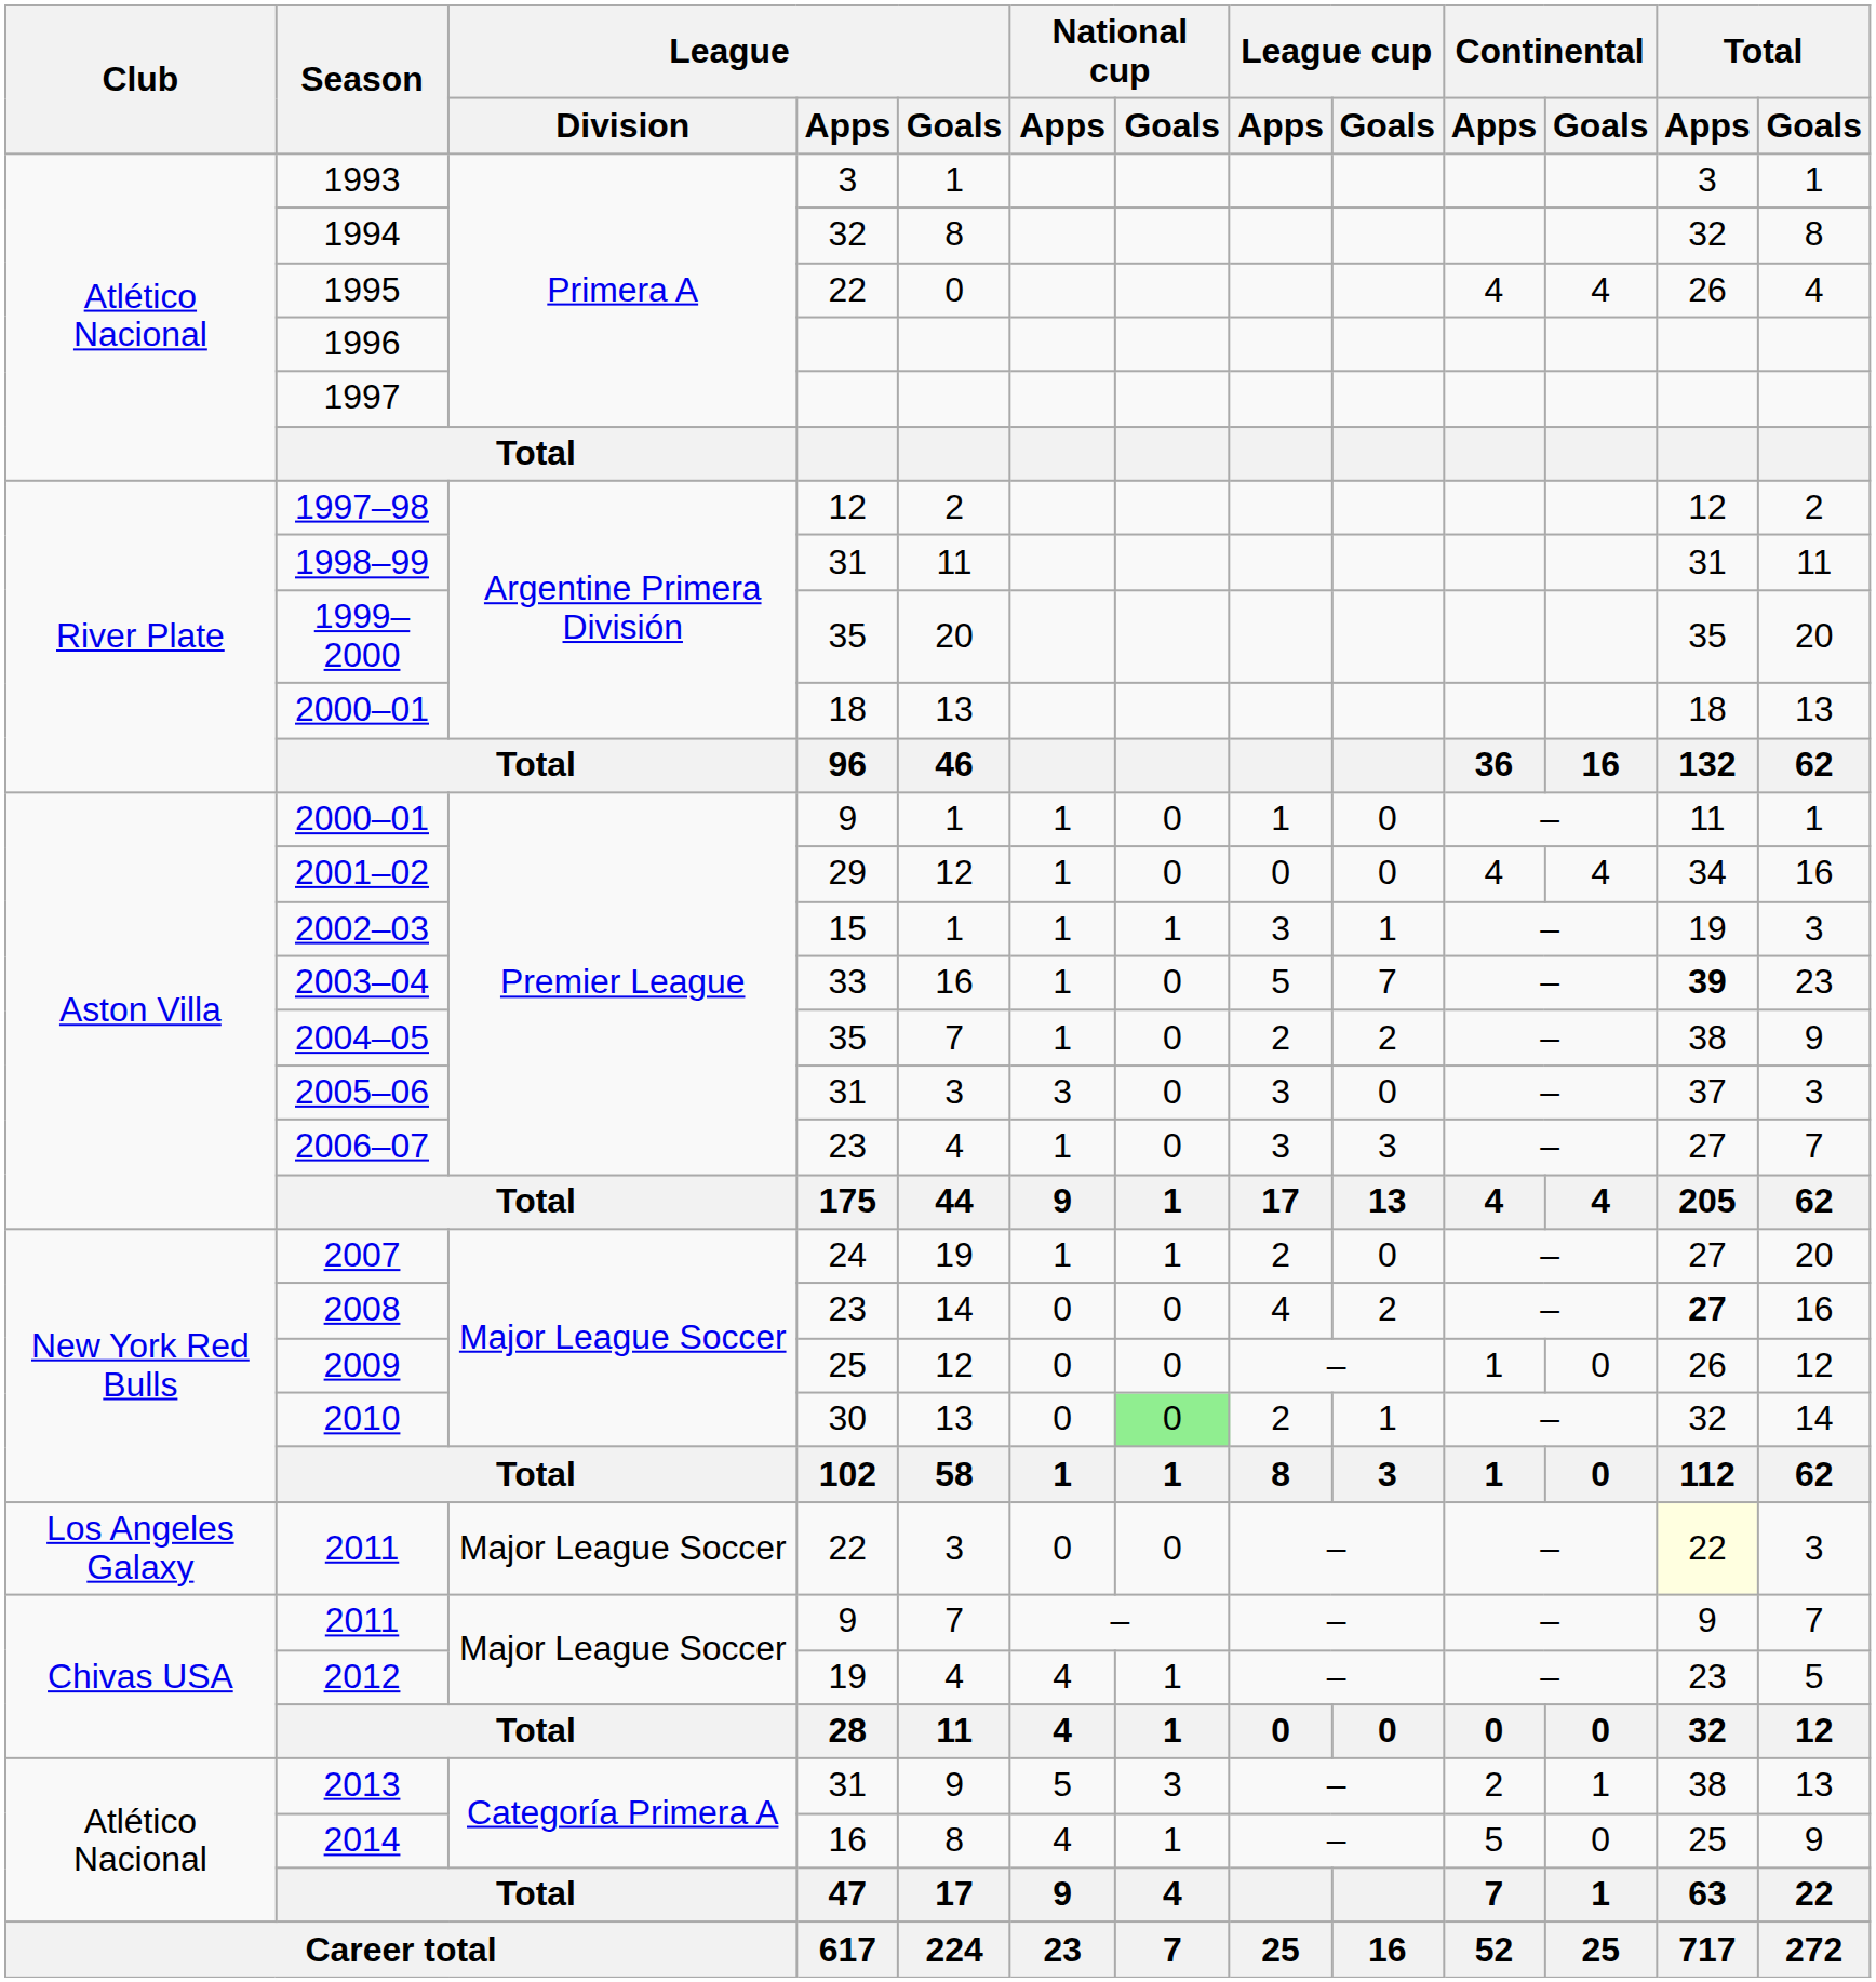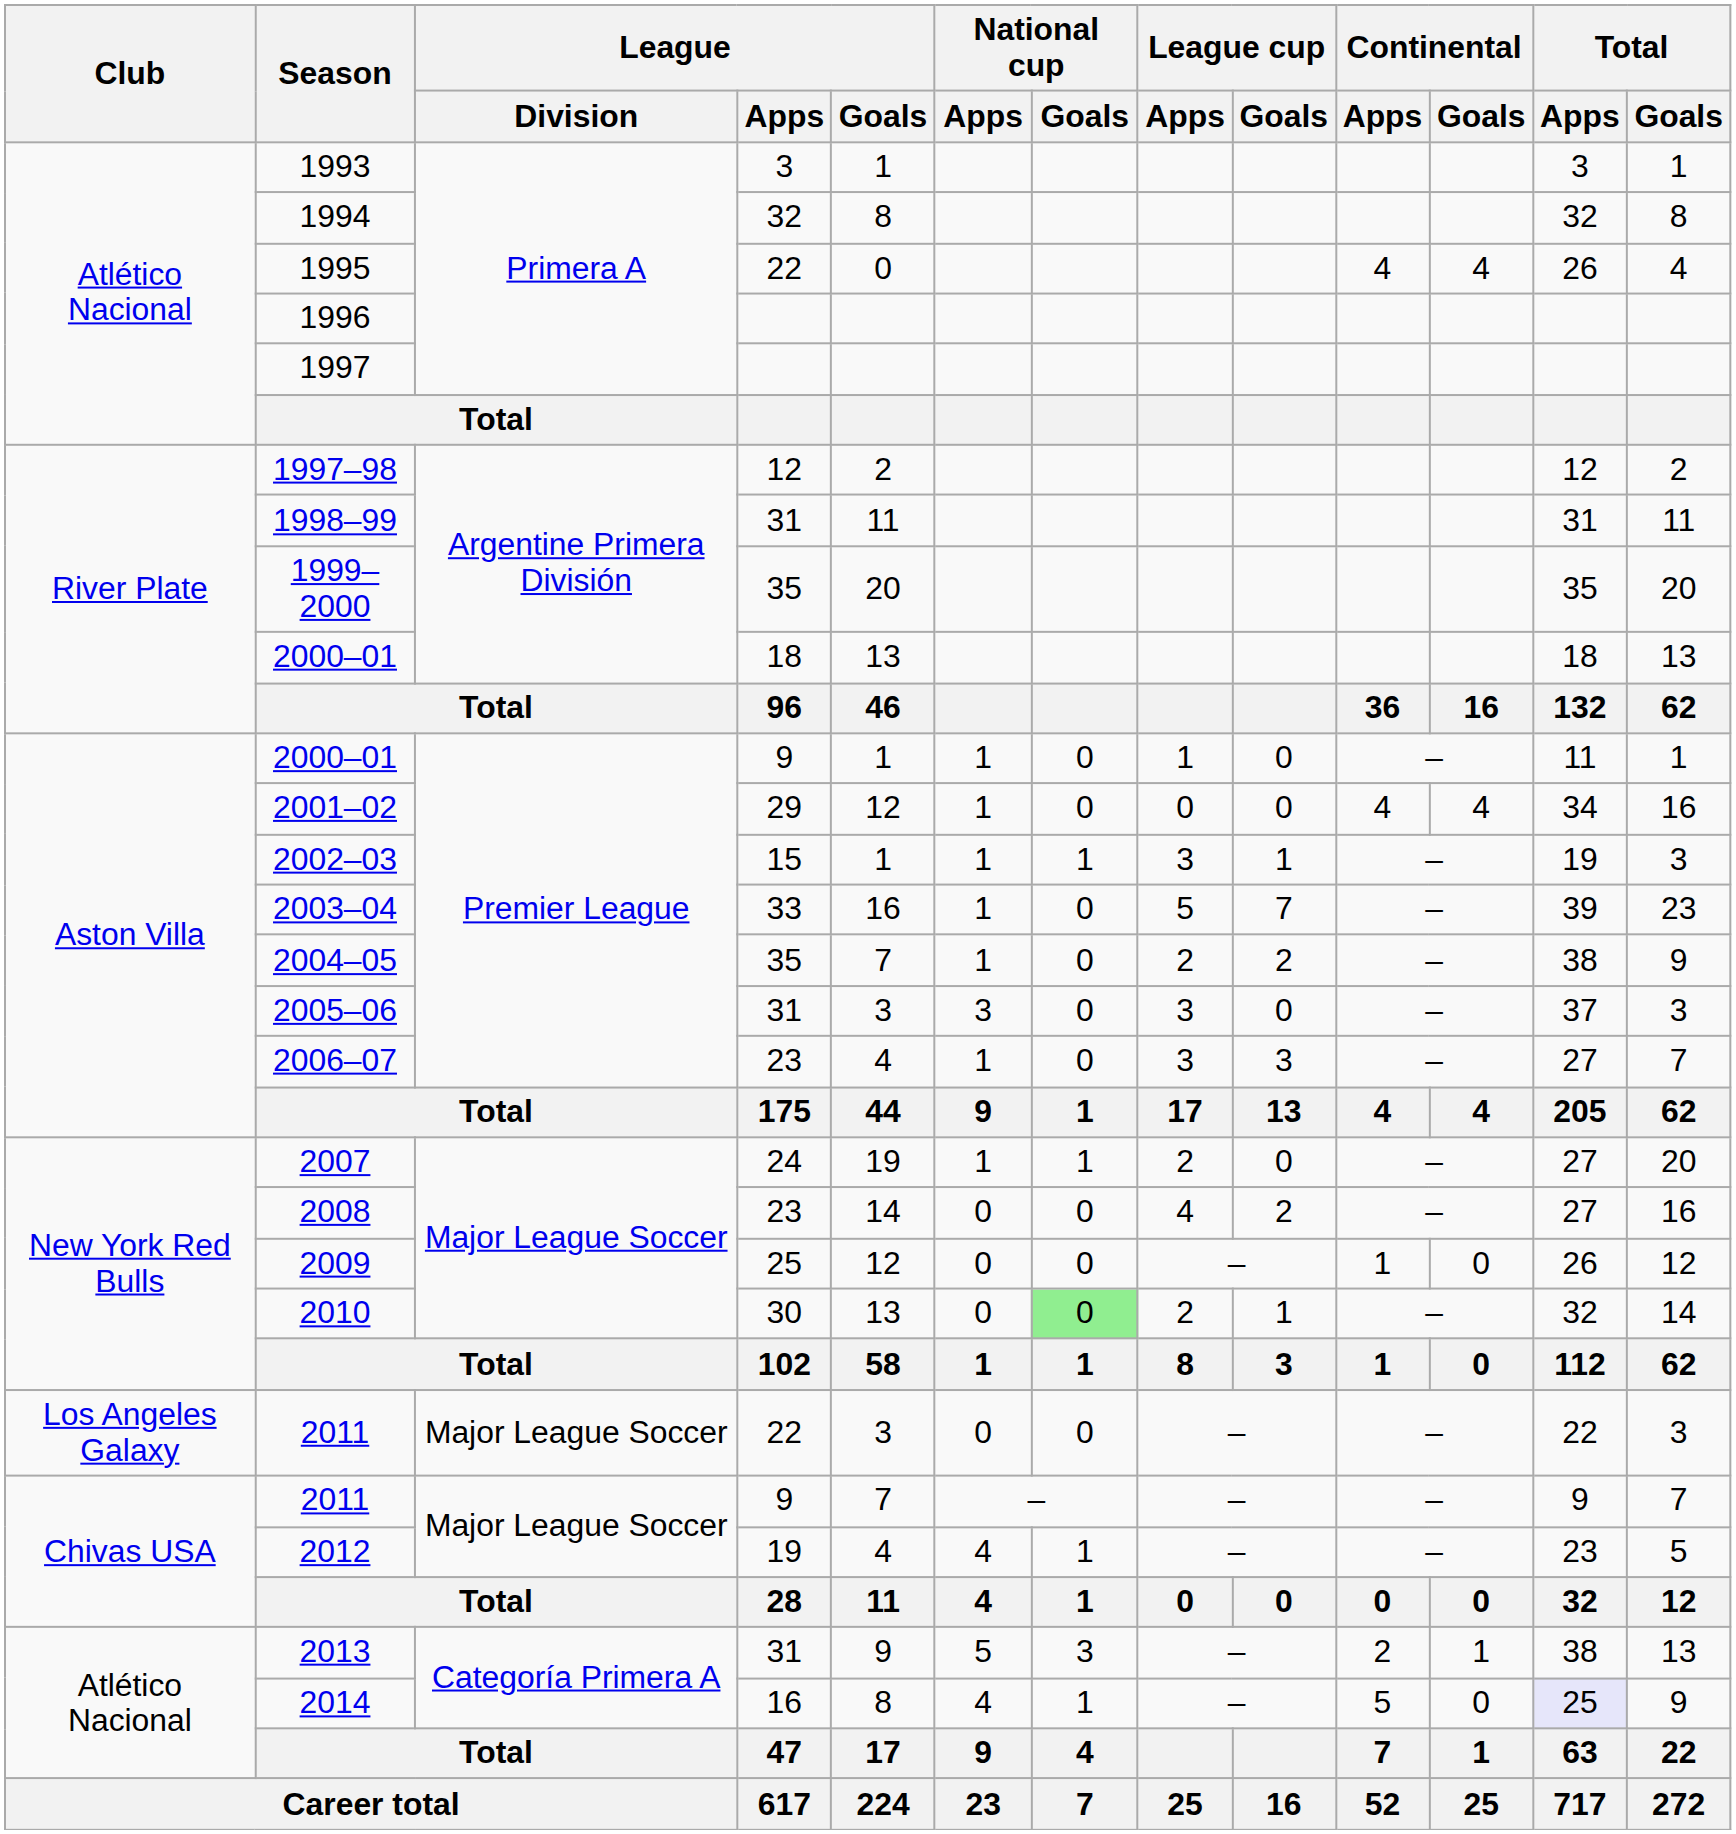2003–04 | Total / Apps: bold -> normal
2008 | Total / Apps: bold -> normal
2011 / 22 | Total / Apps: lightyellow background -> no background
2014 | Total / Apps: no background -> lavender background
